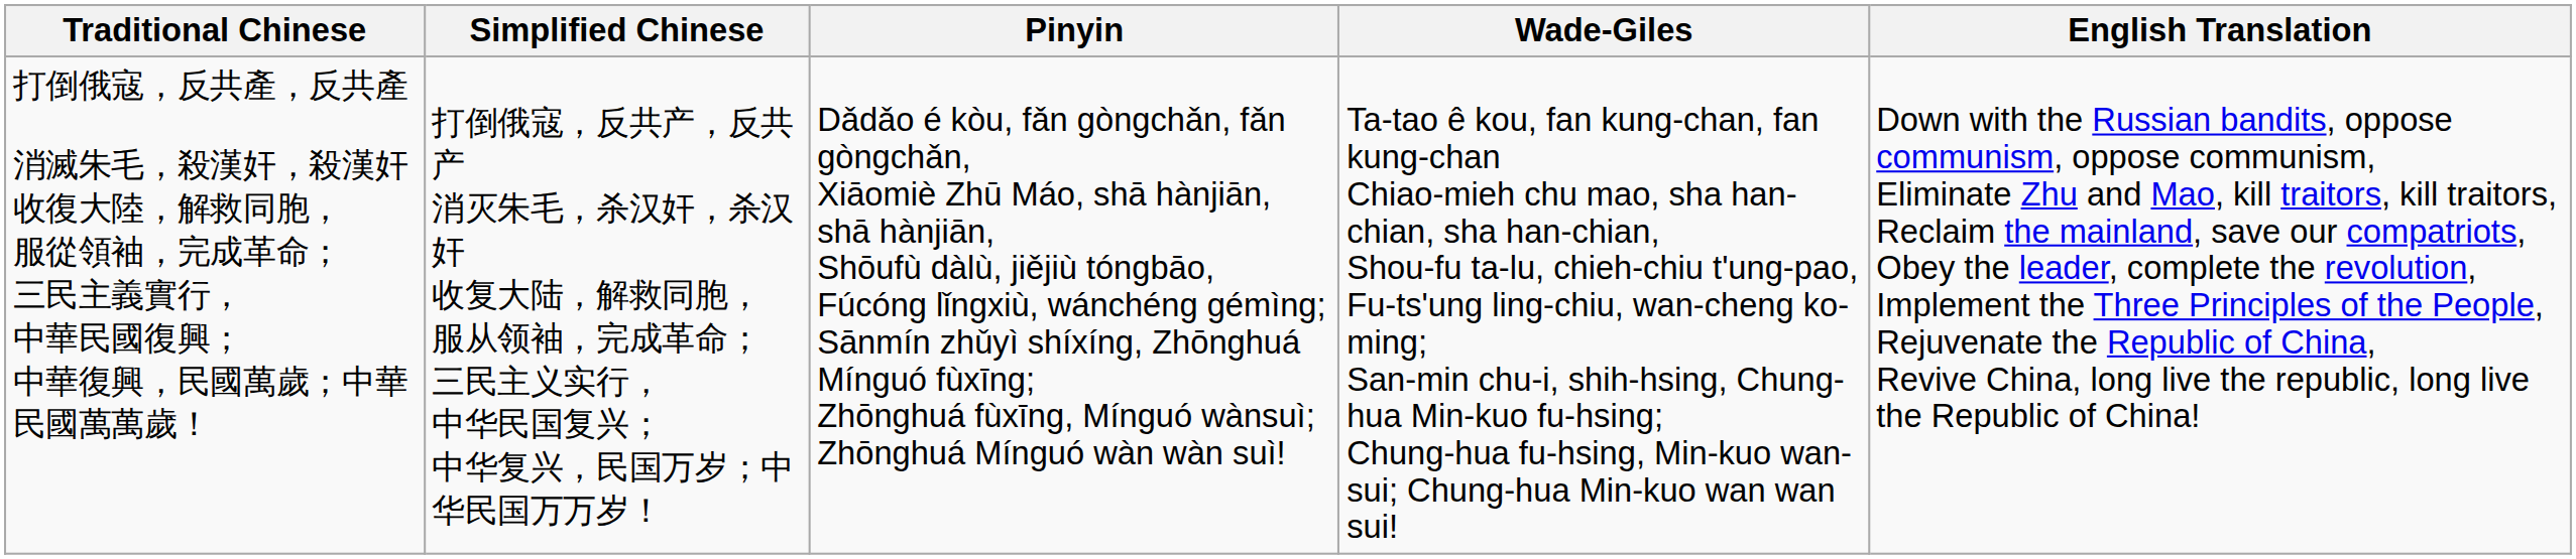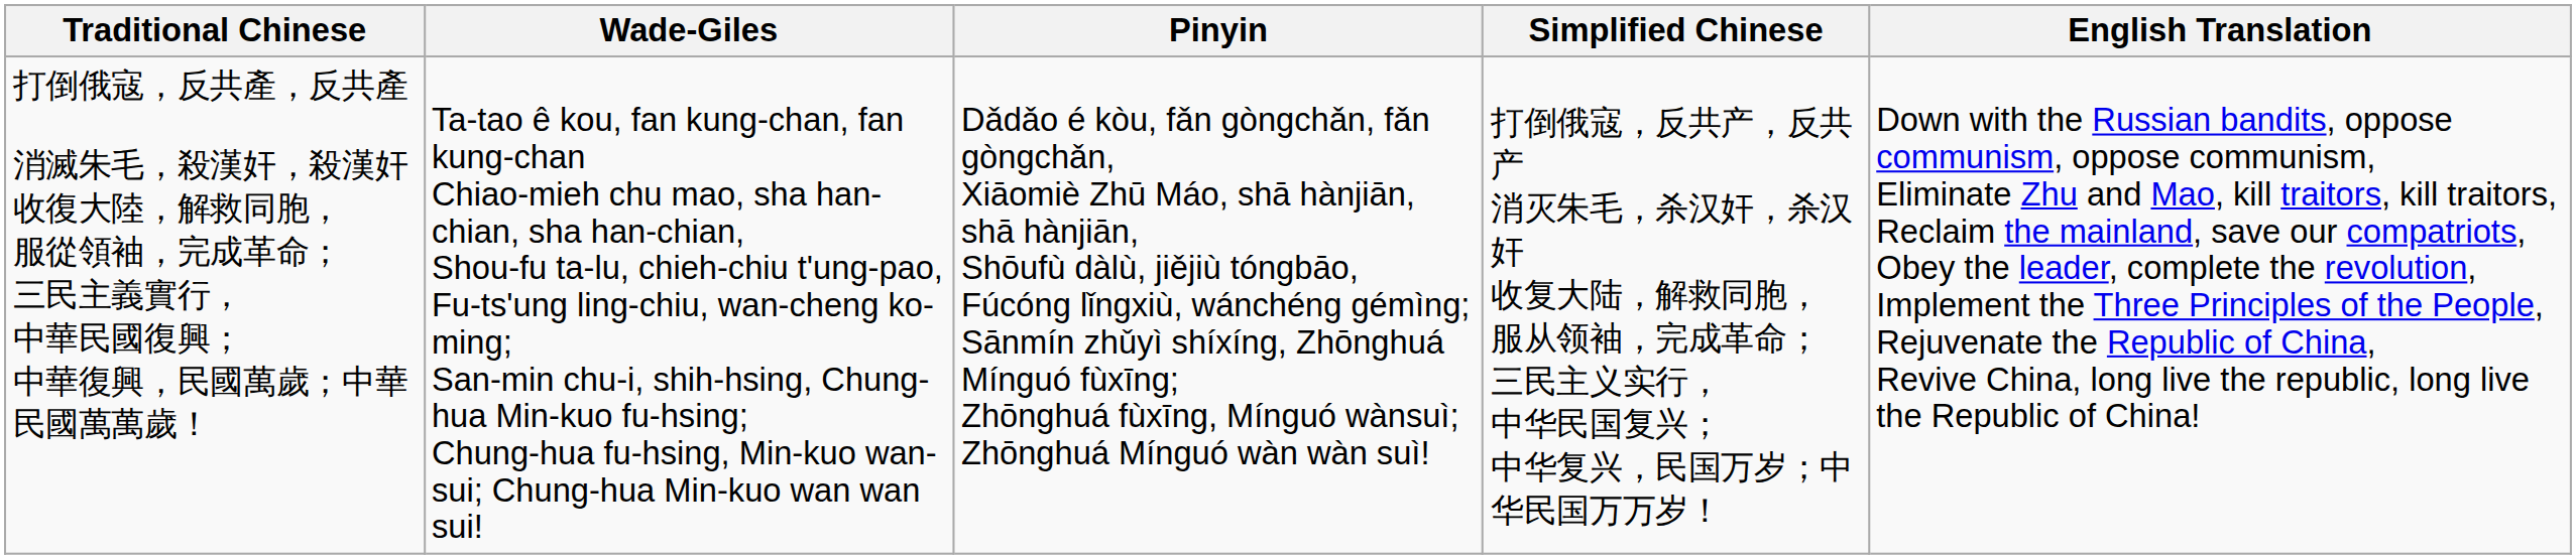columns swapped: Simplified Chinese <-> Wade-Giles
